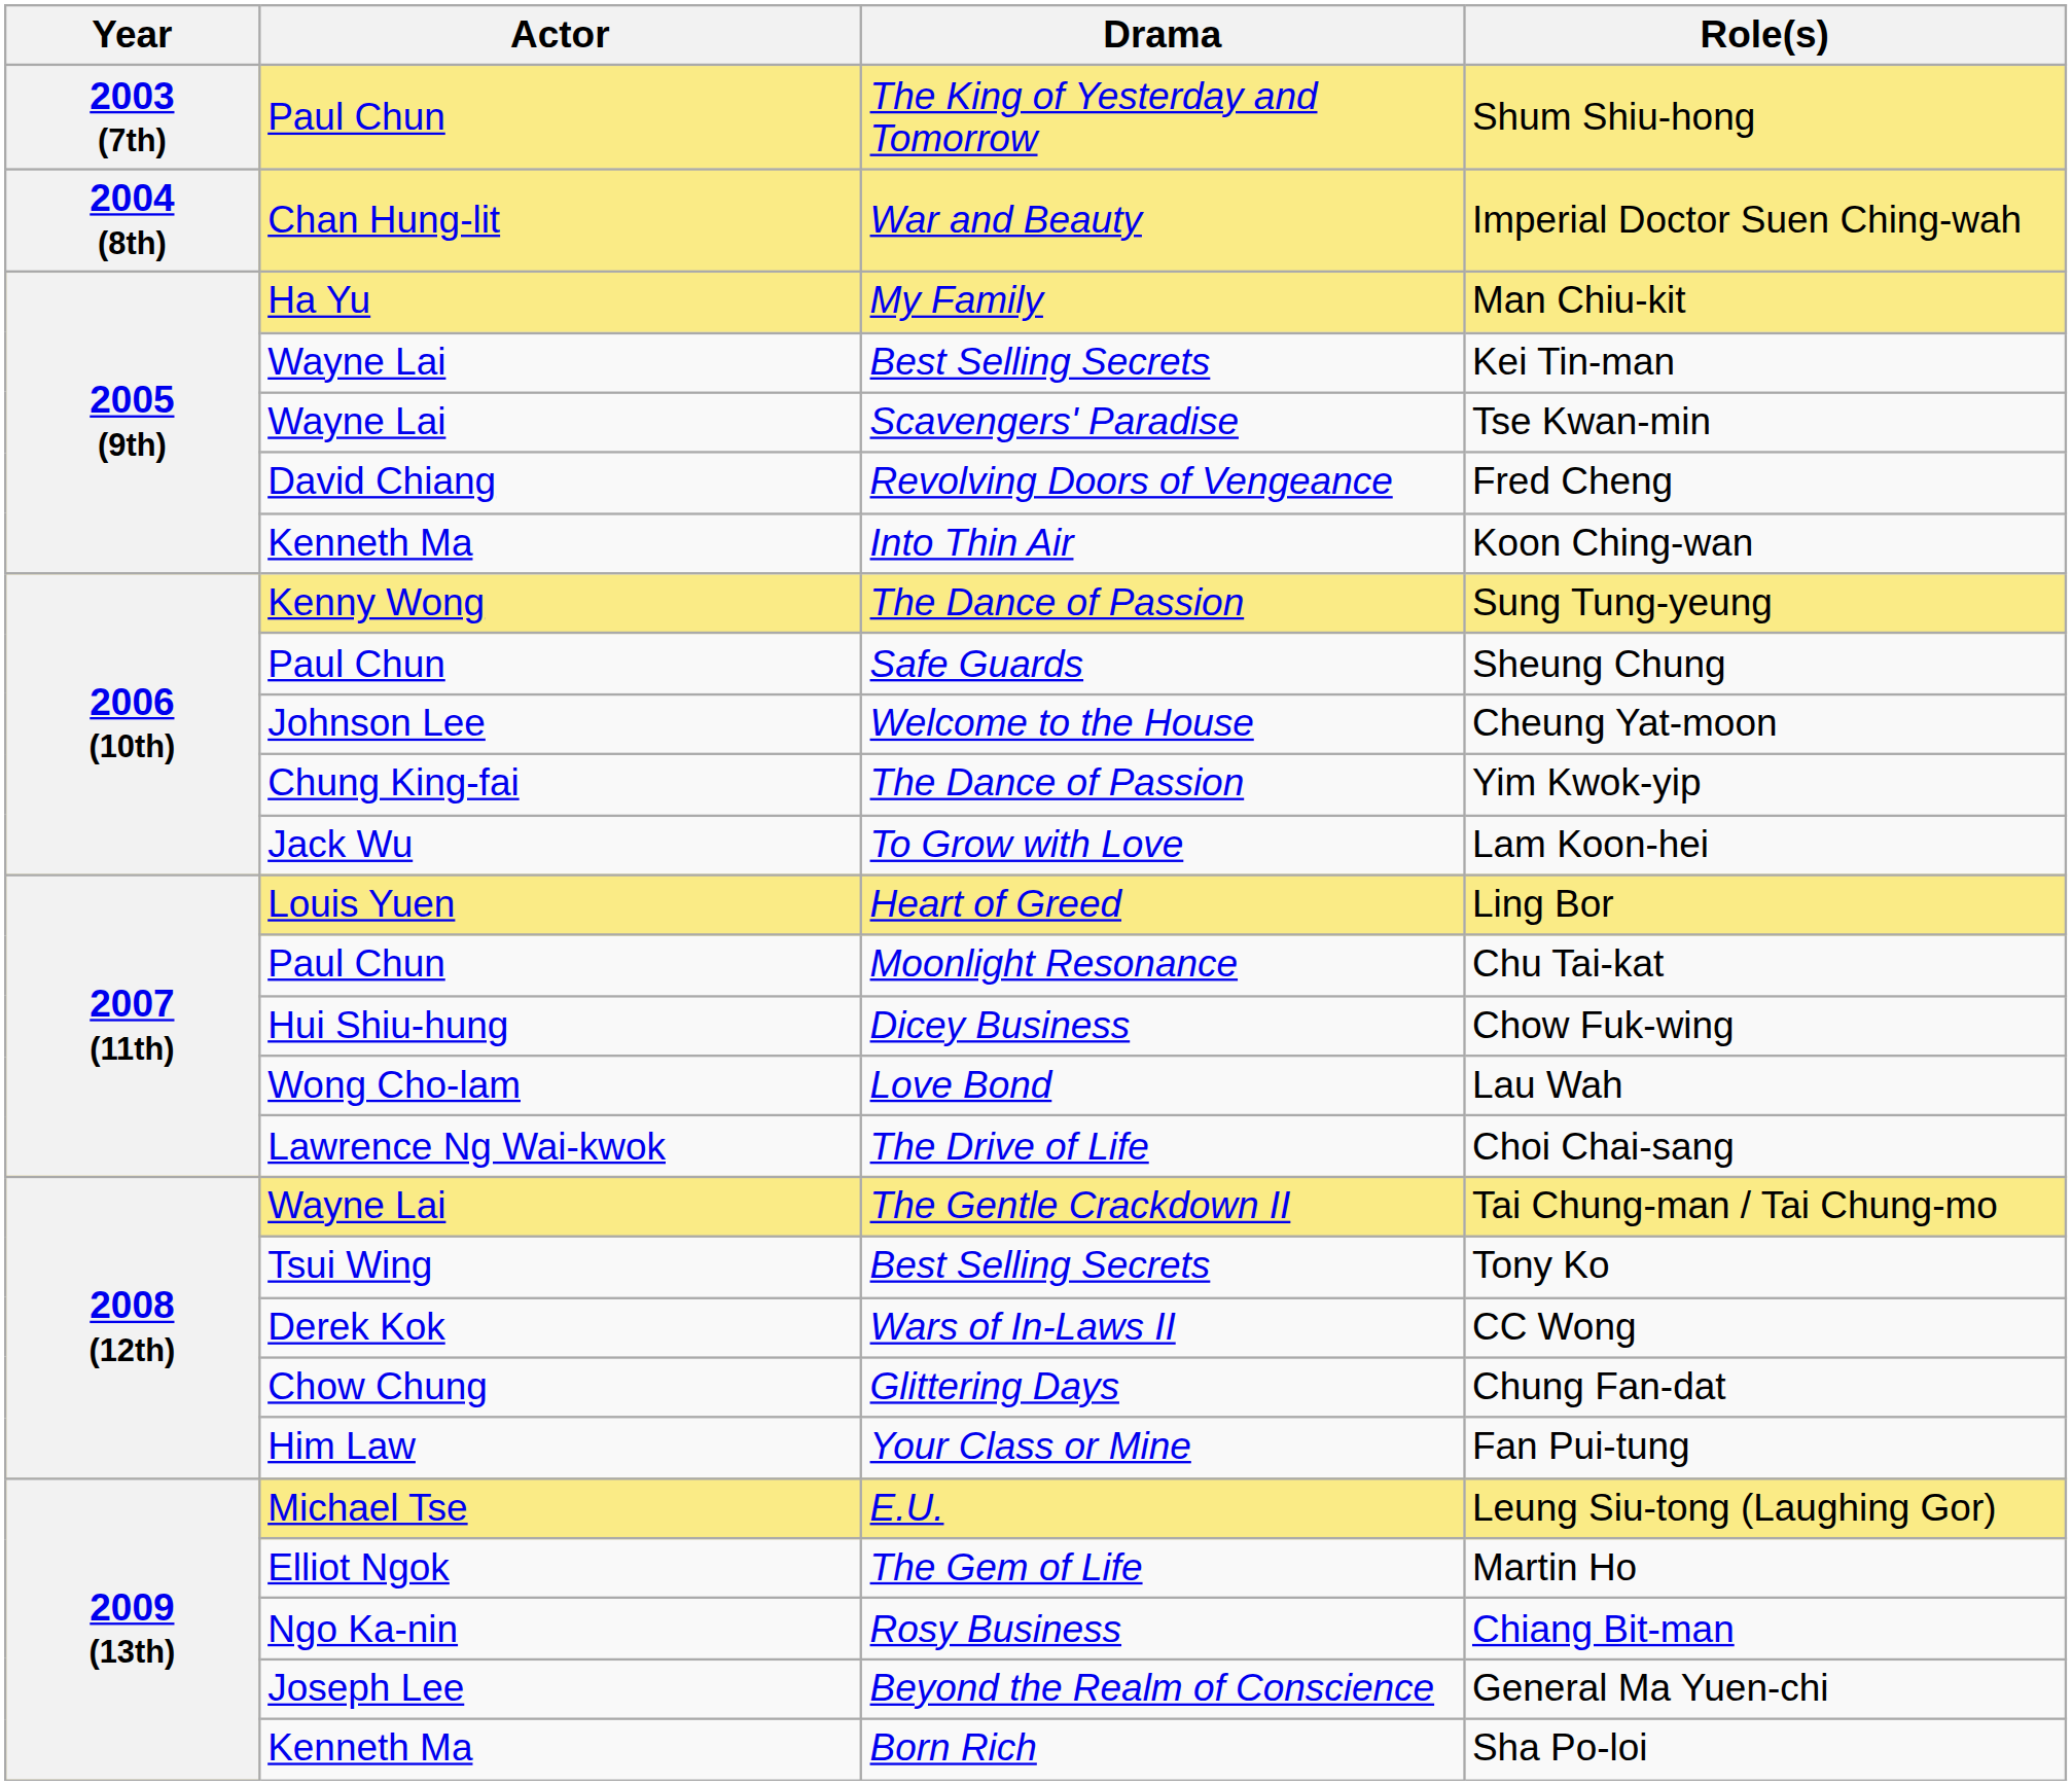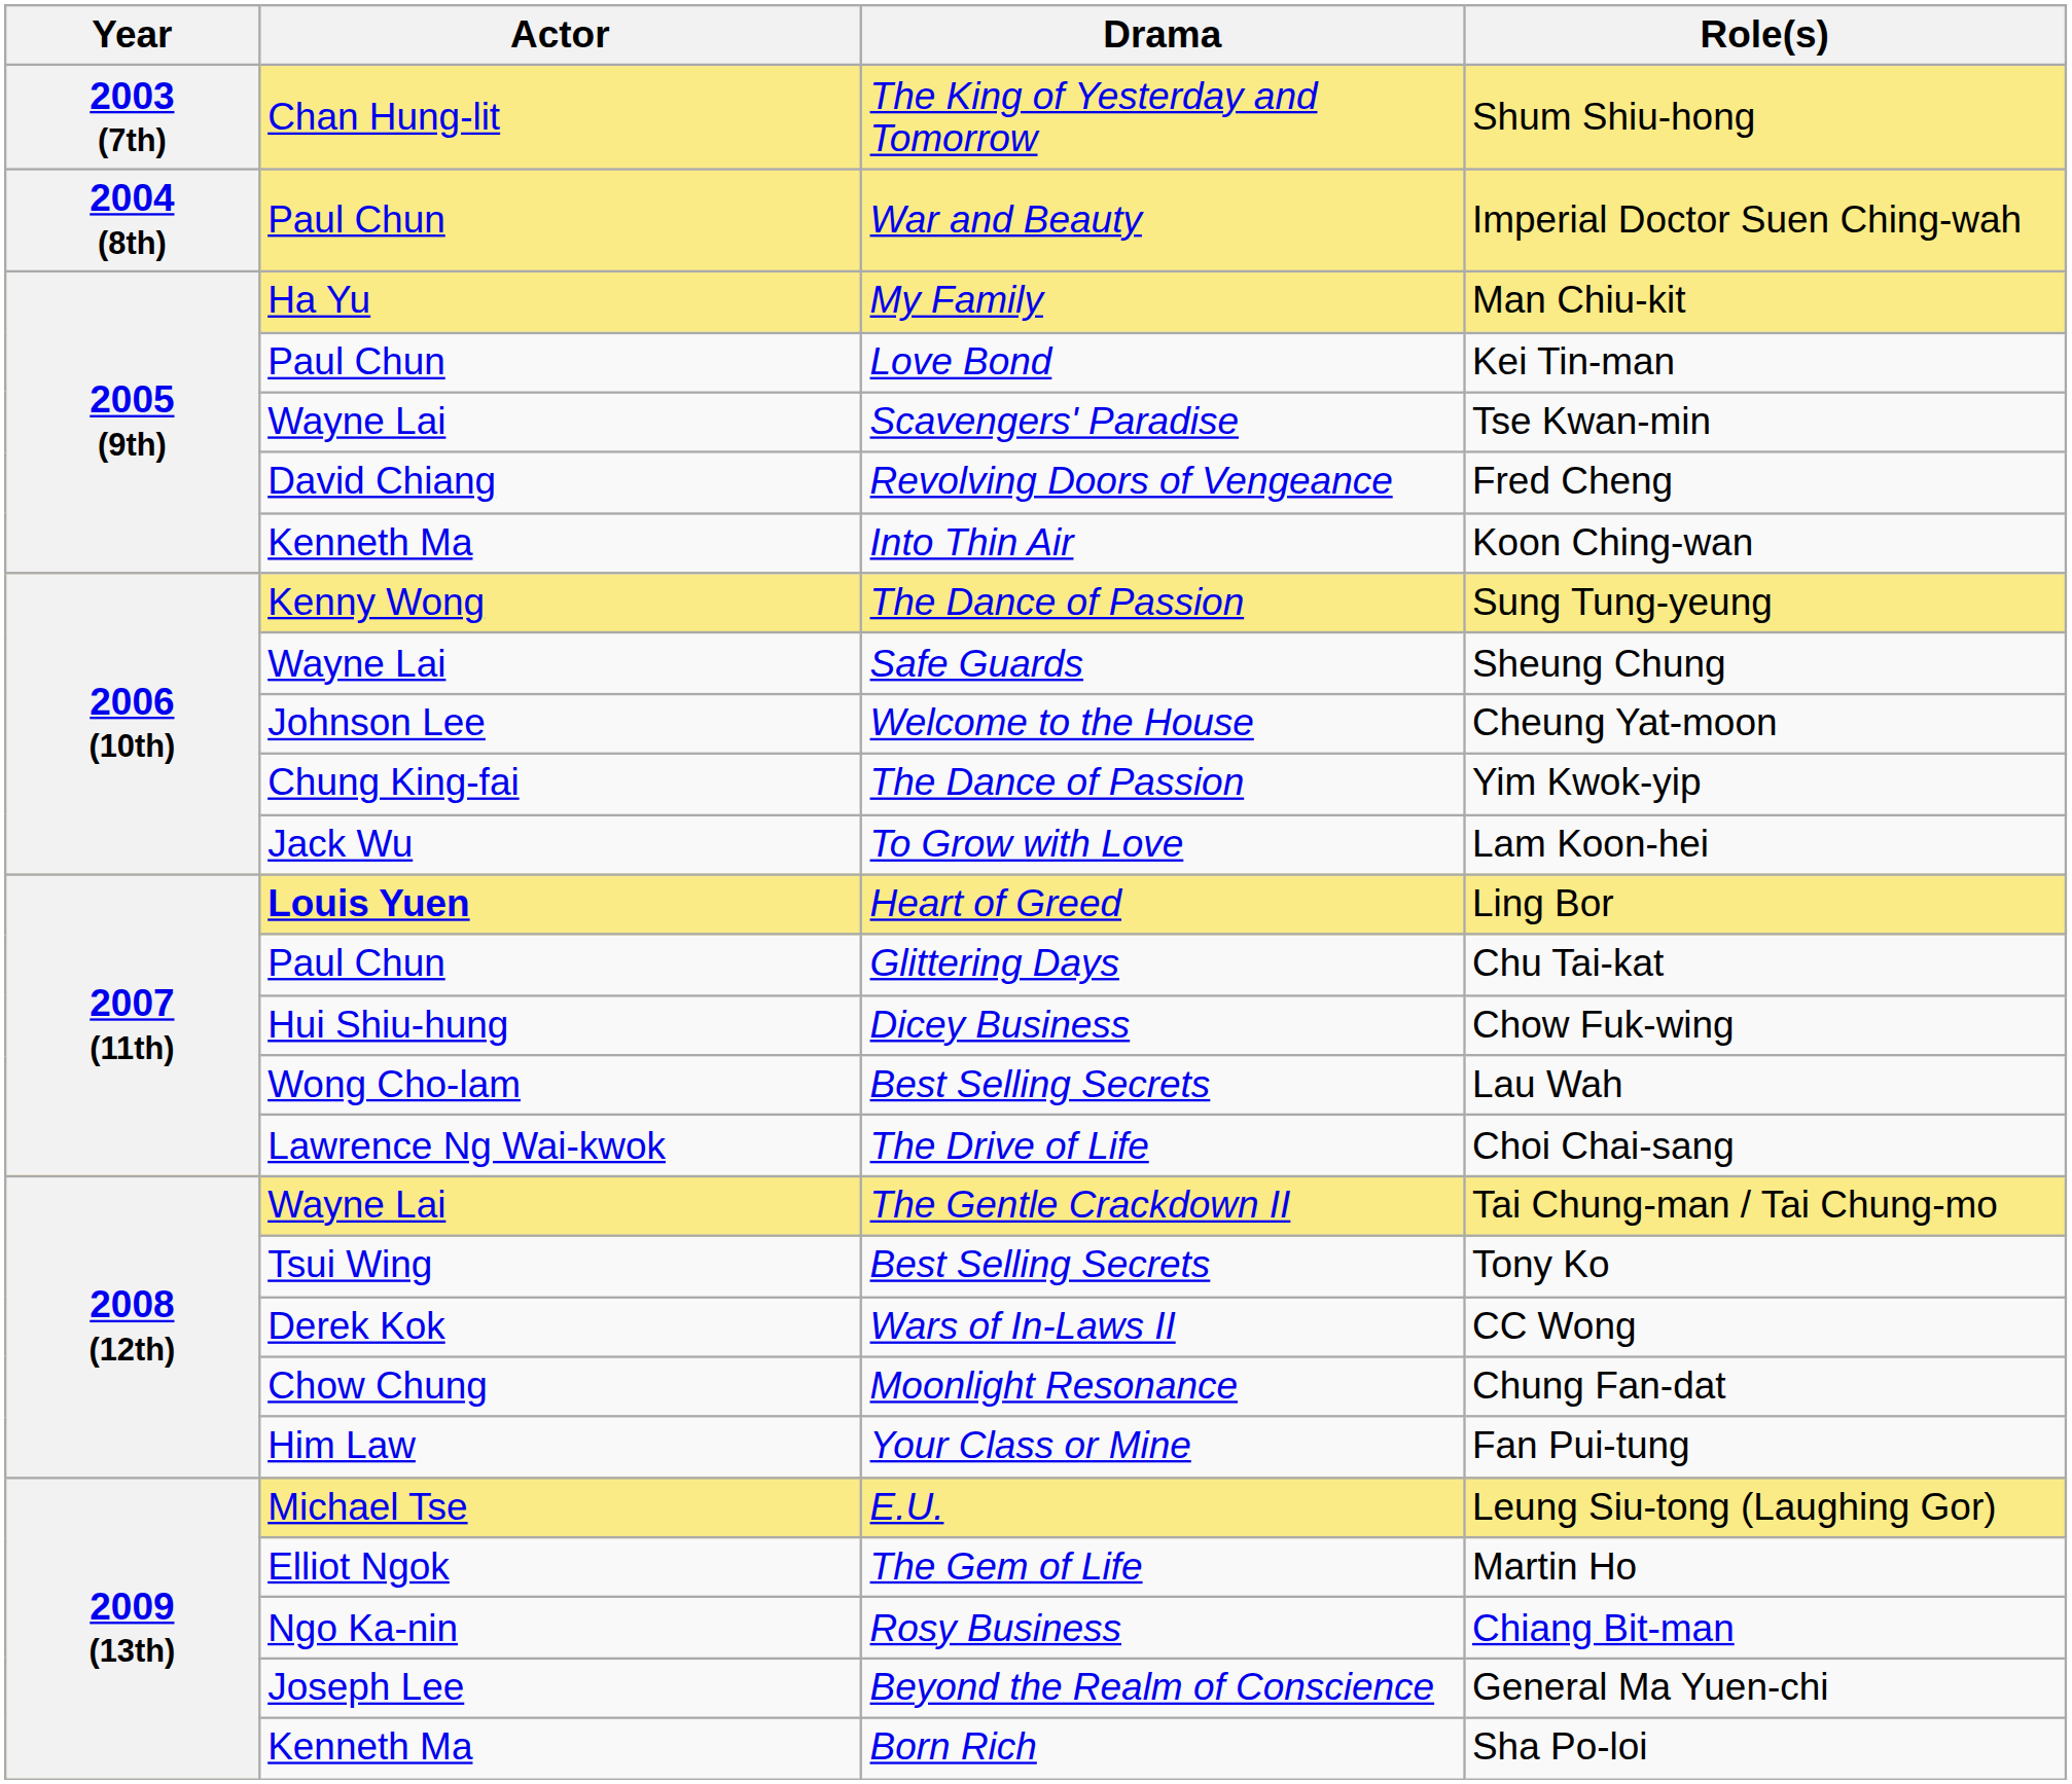Shum Shiu-hong | Actor: Paul Chun -> Chan Hung-lit
Imperial Doctor Suen Ching-wah | Actor: Chan Hung-lit -> Paul Chun
Kei Tin-man | Actor: Wayne Lai -> Paul Chun
Kei Tin-man | Drama: Best Selling Secrets -> Love Bond
Sheung Chung | Actor: Paul Chun -> Wayne Lai
Ling Bor | Actor: normal -> bold
Chu Tai-kat | Drama: Moonlight Resonance -> Glittering Days
Lau Wah | Drama: Love Bond -> Best Selling Secrets
Chung Fan-dat | Drama: Glittering Days -> Moonlight Resonance
